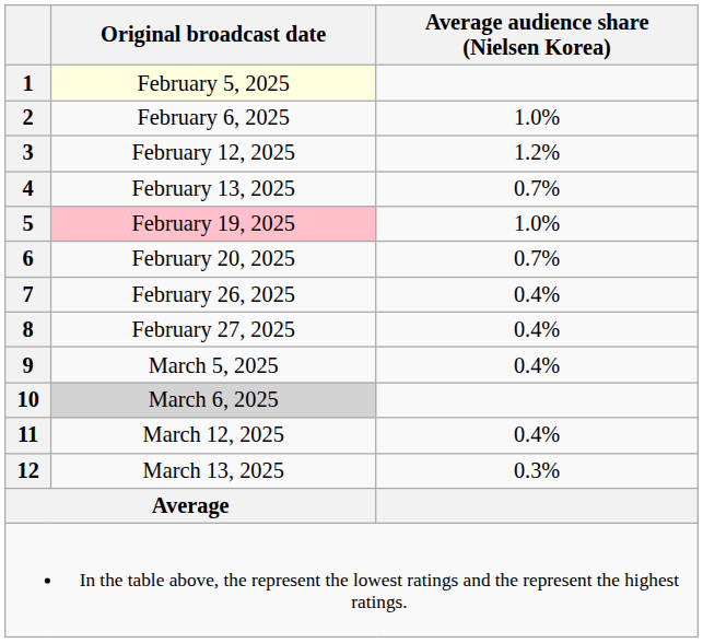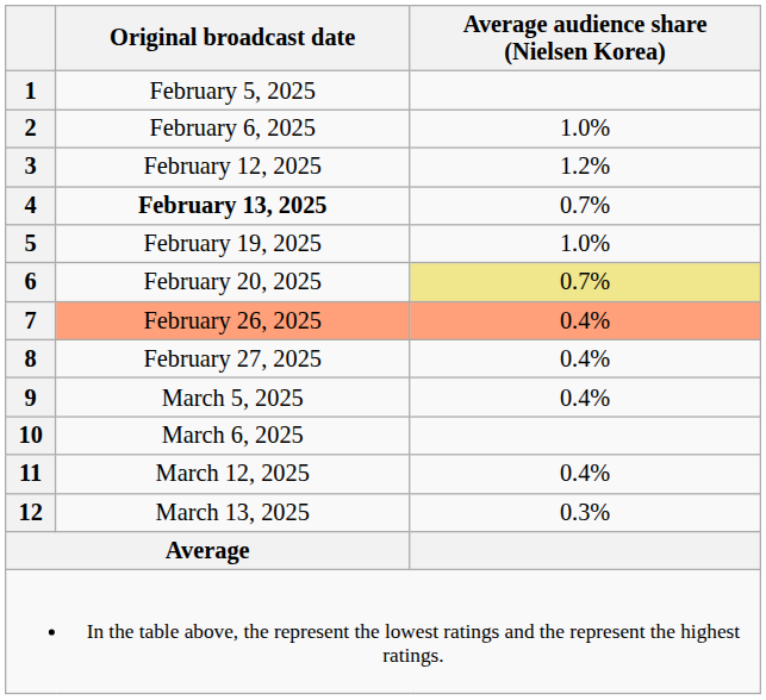1 | Original broadcast date: lightyellow background -> no background
4 | Original broadcast date: normal -> bold
5 | Original broadcast date: pink background -> no background
6 | Average audience share (Nielsen Korea): no background -> khaki background
7 | Original broadcast date: no background -> lightsalmon background
7 | Average audience share (Nielsen Korea): no background -> lightsalmon background
10 | Original broadcast date: lightgrey background -> no background
